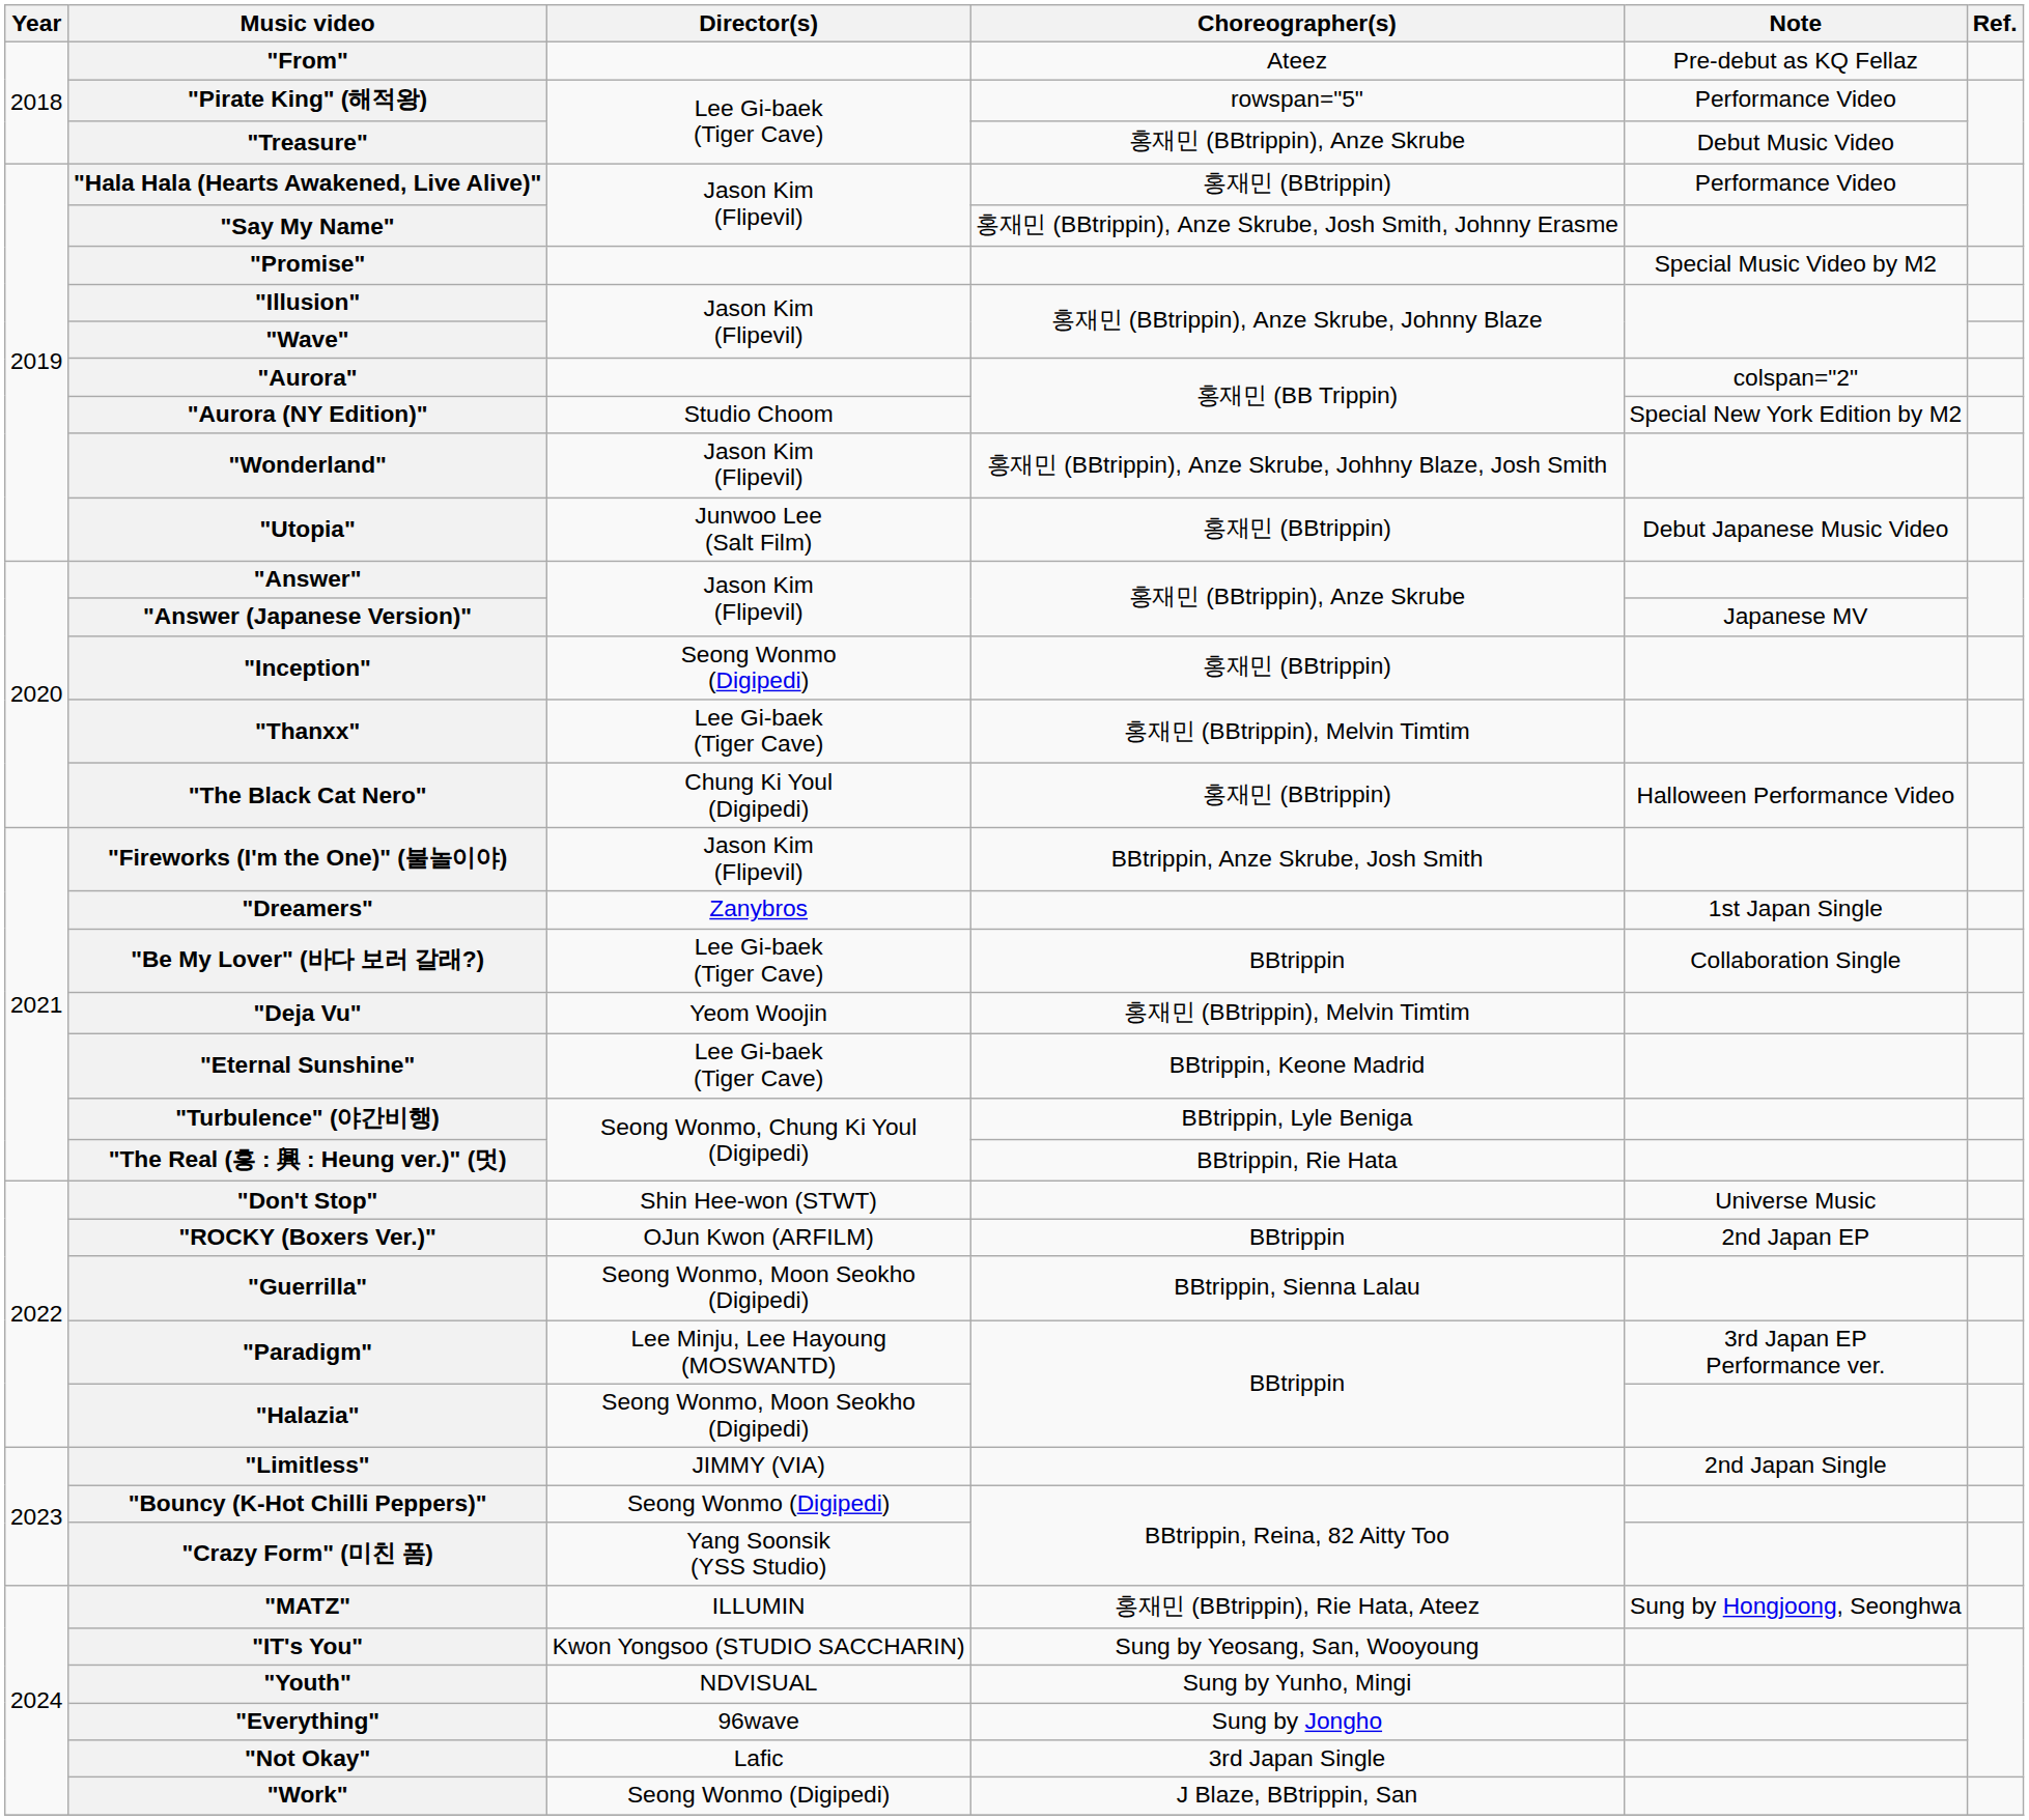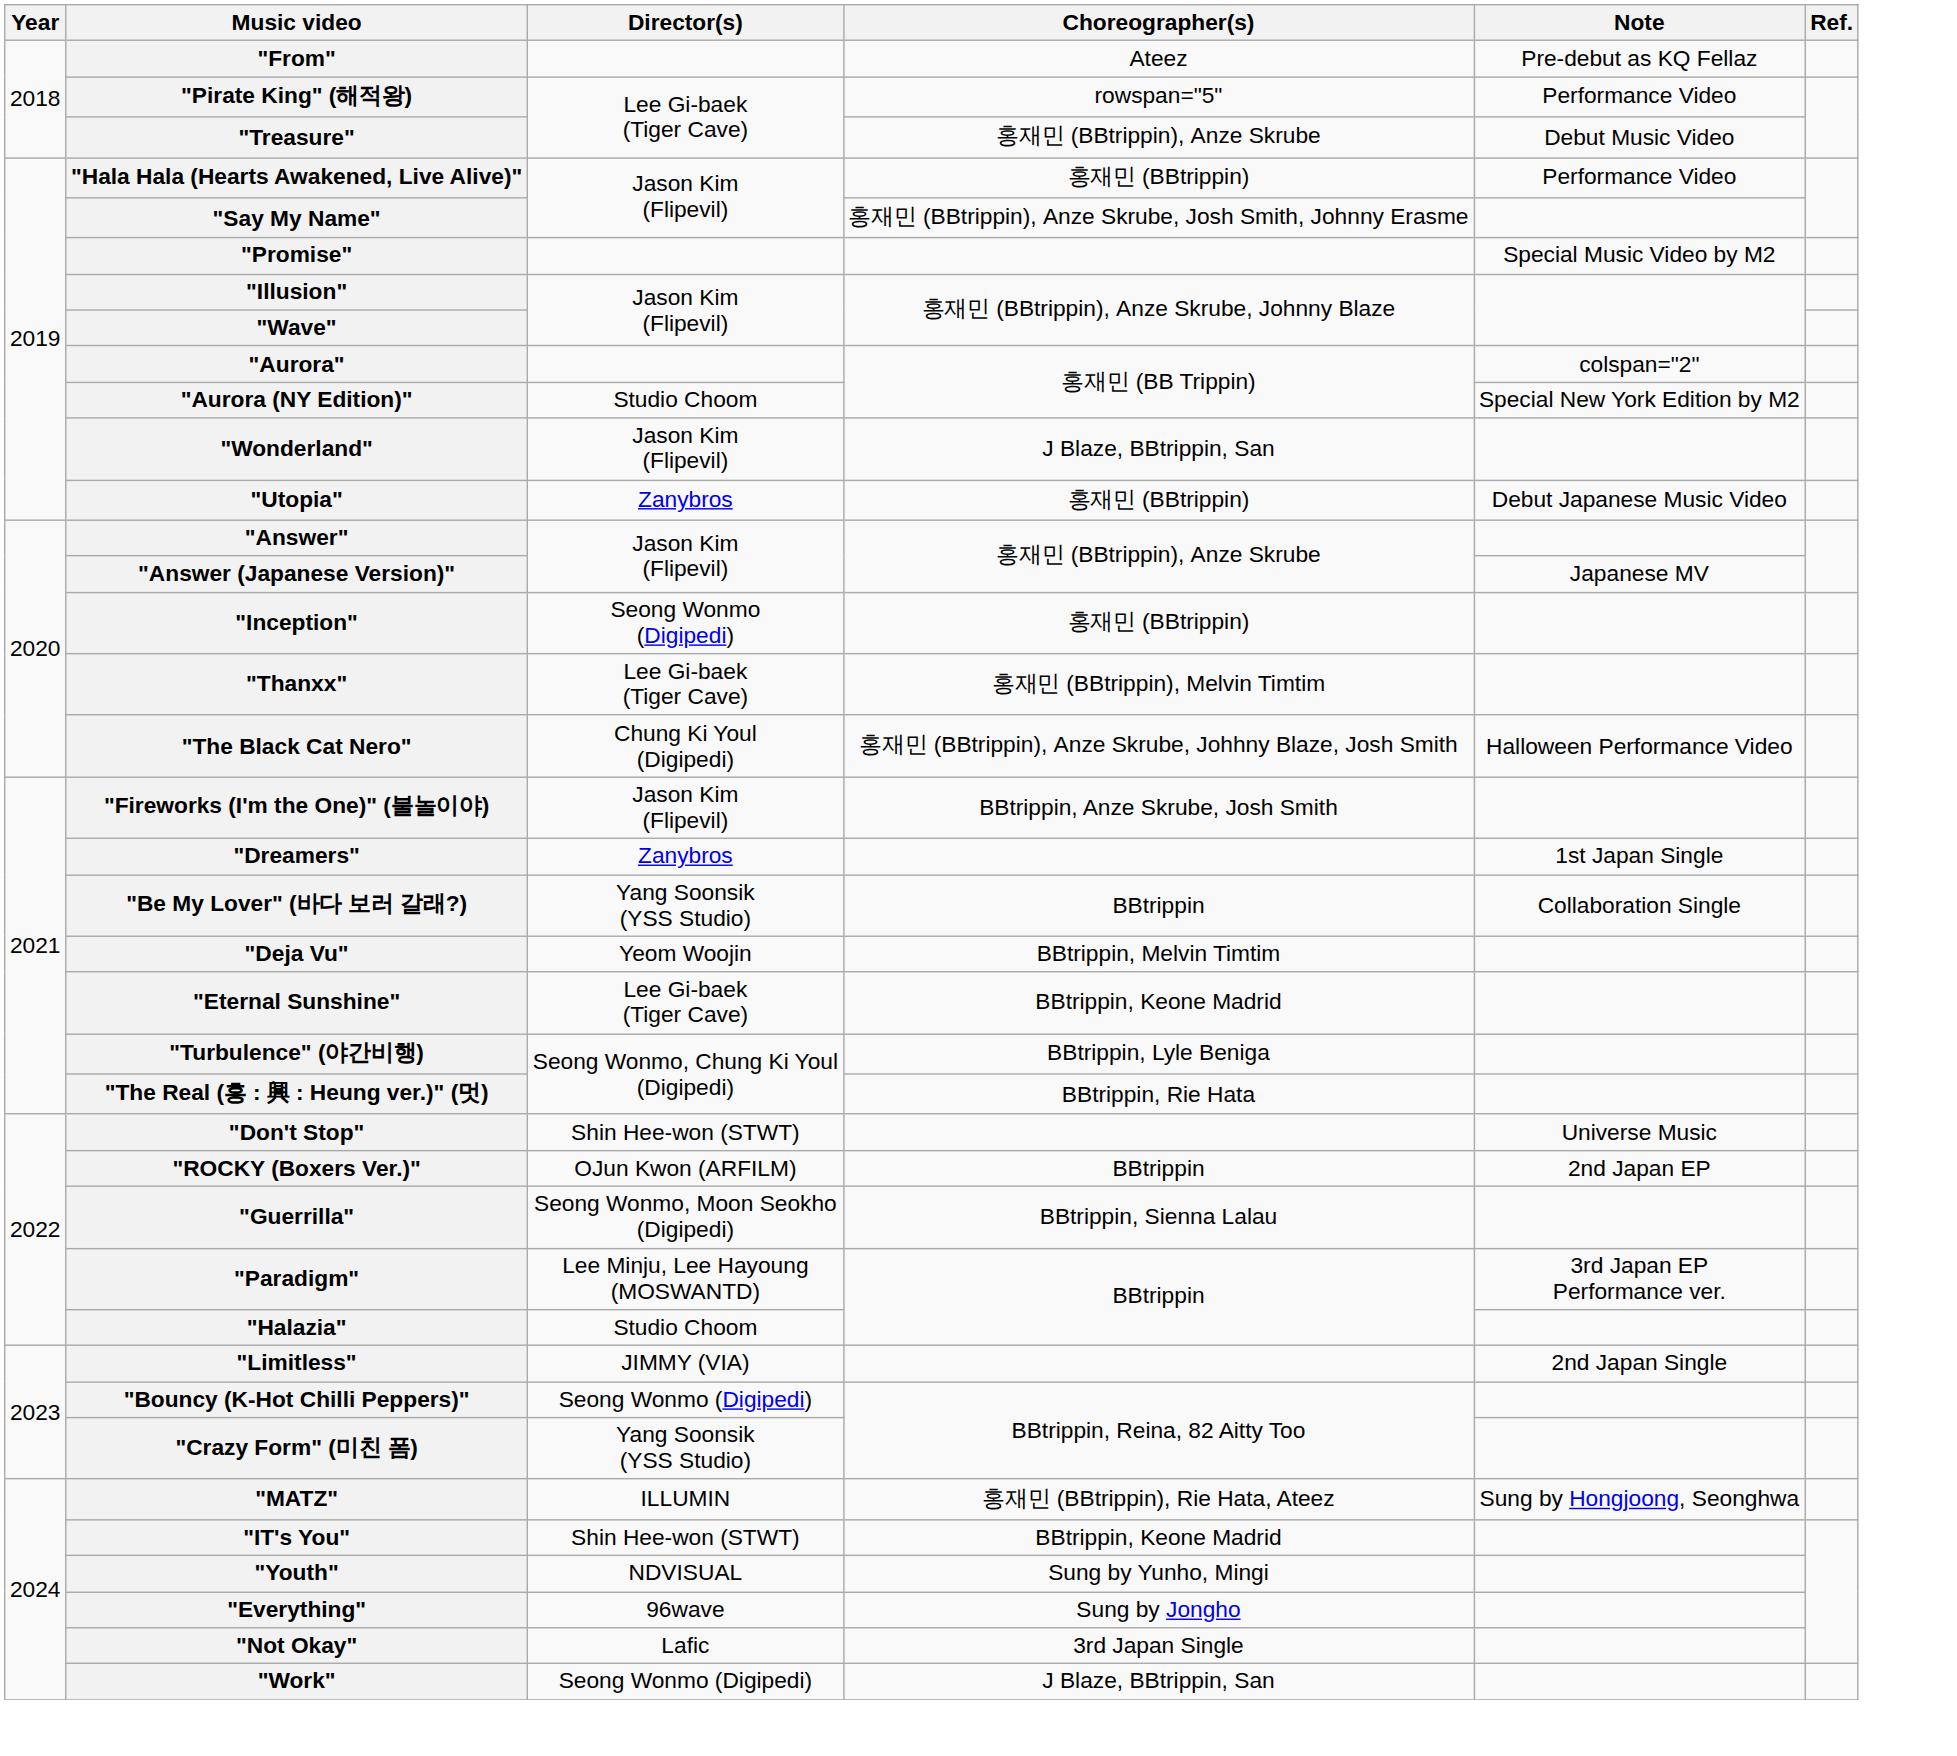"Wonderland" | Choreographer(s): 홍재민 (BBtrippin), Anze Skrube, Johhny Blaze, Josh Smith -> J Blaze, BBtrippin, San
"Utopia" | Director(s): Junwoo Lee (Salt Film) -> Zanybros
"The Black Cat Nero" | Choreographer(s): 홍재민 (BBtrippin) -> 홍재민 (BBtrippin), Anze Skrube, Johhny Blaze, Josh Smith
"Be My Lover" (바다 보러 갈래?) | Director(s): Lee Gi-baek (Tiger Cave) -> Yang Soonsik (YSS Studio)
"Deja Vu" | Choreographer(s): 홍재민 (BBtrippin), Melvin Timtim -> BBtrippin, Melvin Timtim
"Halazia" | Director(s): Seong Wonmo, Moon Seokho (Digipedi) -> Studio Choom
"IT's You" | Director(s): Kwon Yongsoo (STUDIO SACCHARIN) -> Shin Hee-won (STWT)
"IT's You" | Choreographer(s): Sung by Yeosang, San, Wooyoung -> BBtrippin, Keone Madrid
